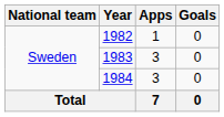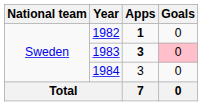1982 | Apps: normal -> bold
1983 | Apps: normal -> bold
1983 | Goals: no background -> pink background
